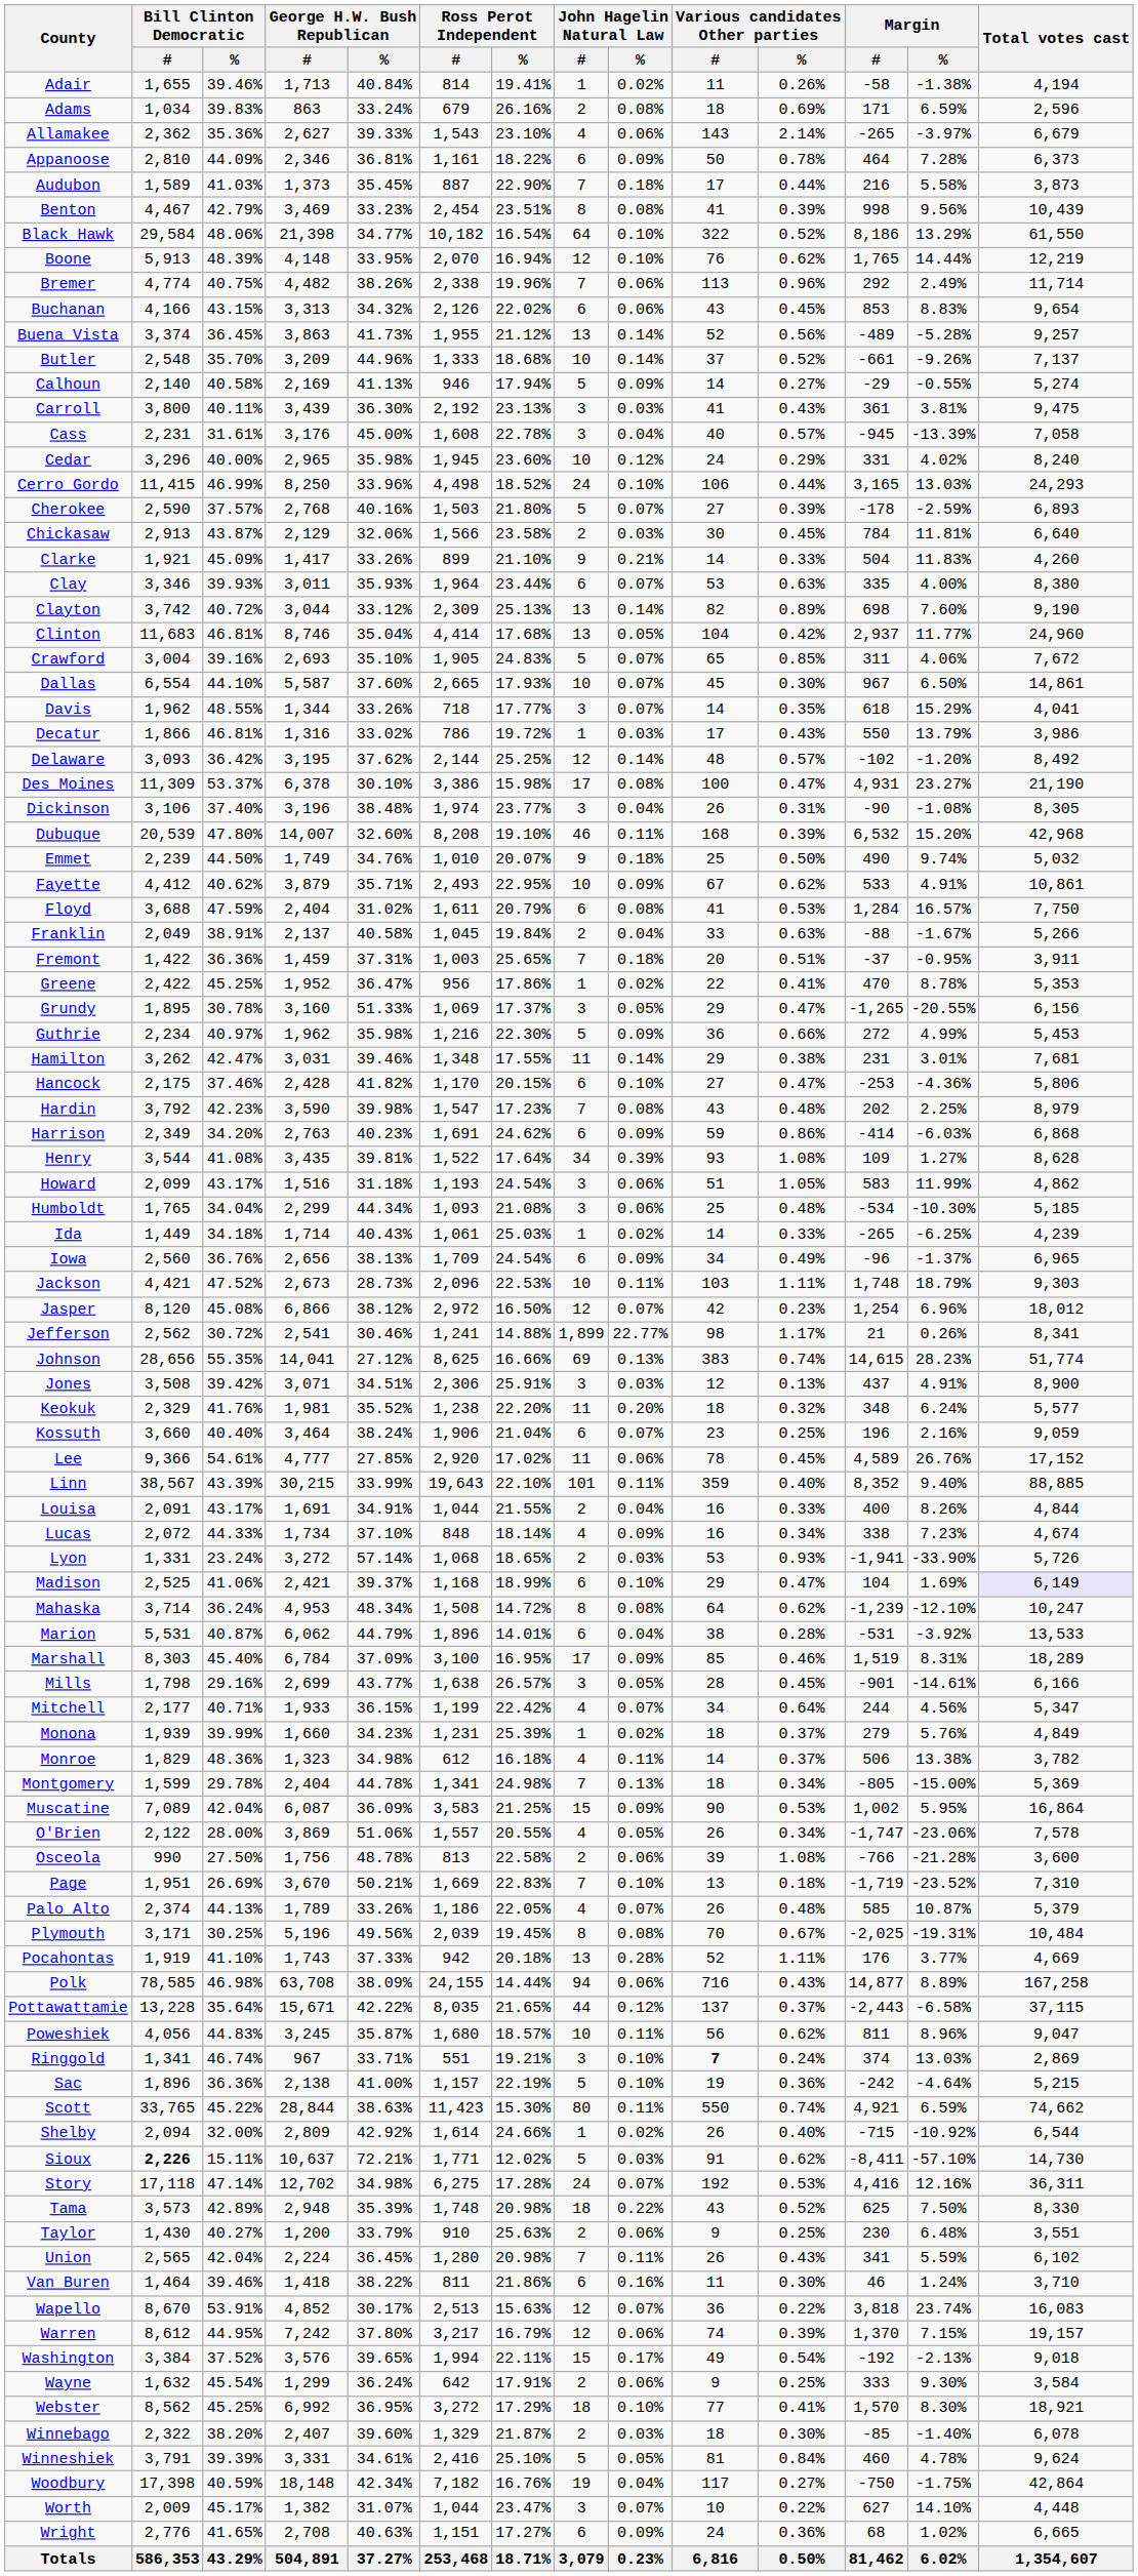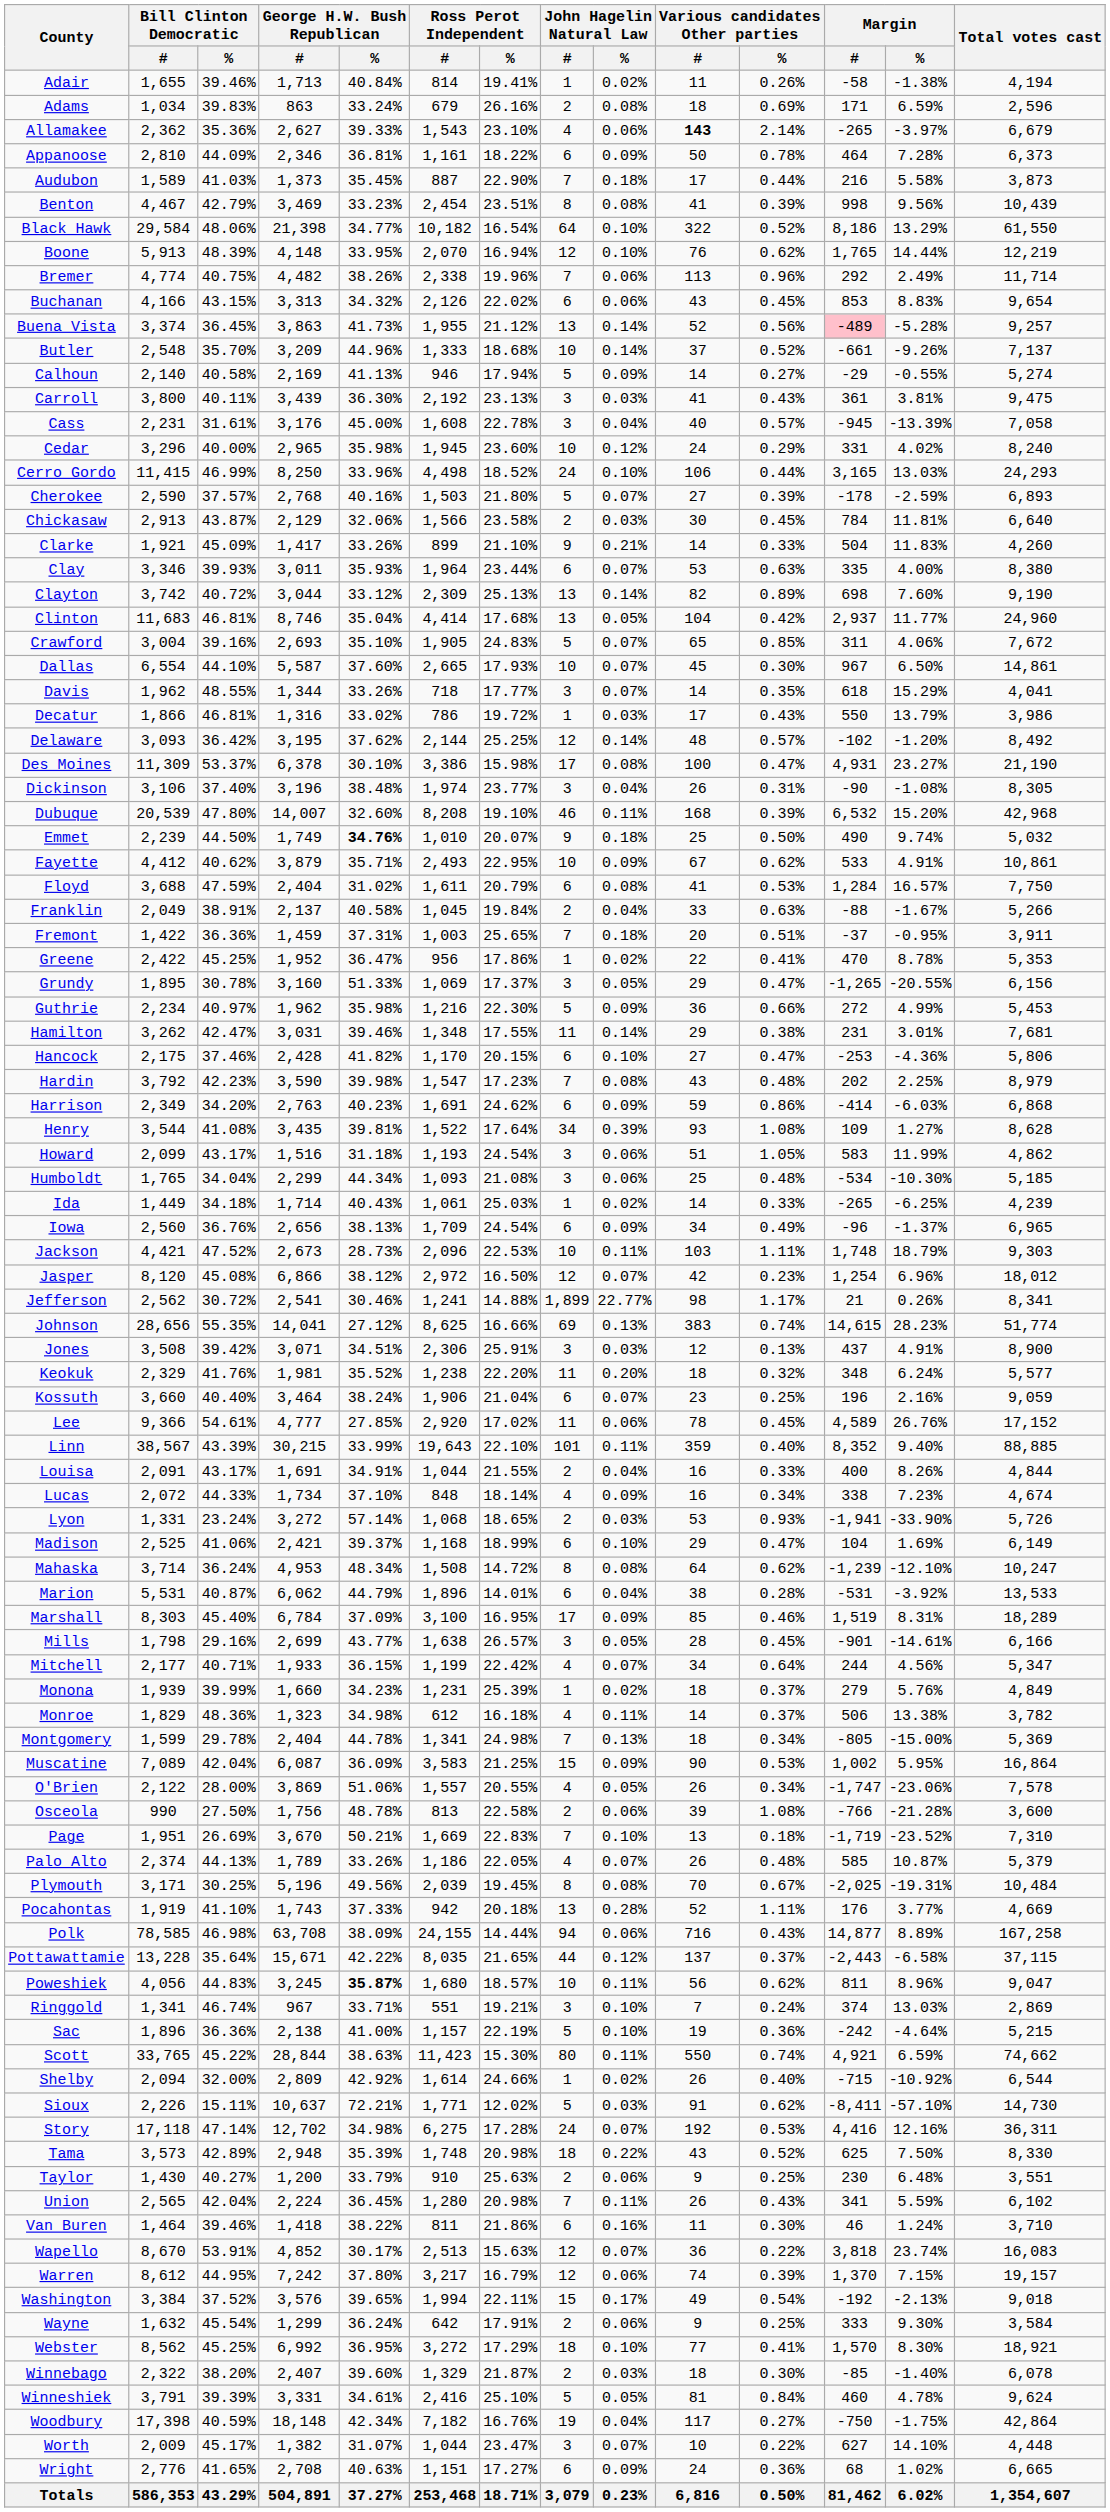Allamakee | Various candidates Other parties / #: normal -> bold
Buena Vista | Margin / #: no background -> pink background
Emmet | George H.W. Bush Republican / %: normal -> bold
Madison | Total votes cast: lavender background -> no background
Poweshiek | George H.W. Bush Republican / %: normal -> bold
Ringgold | Various candidates Other parties / #: bold -> normal
Sioux | Bill Clinton Democratic / #: bold -> normal
